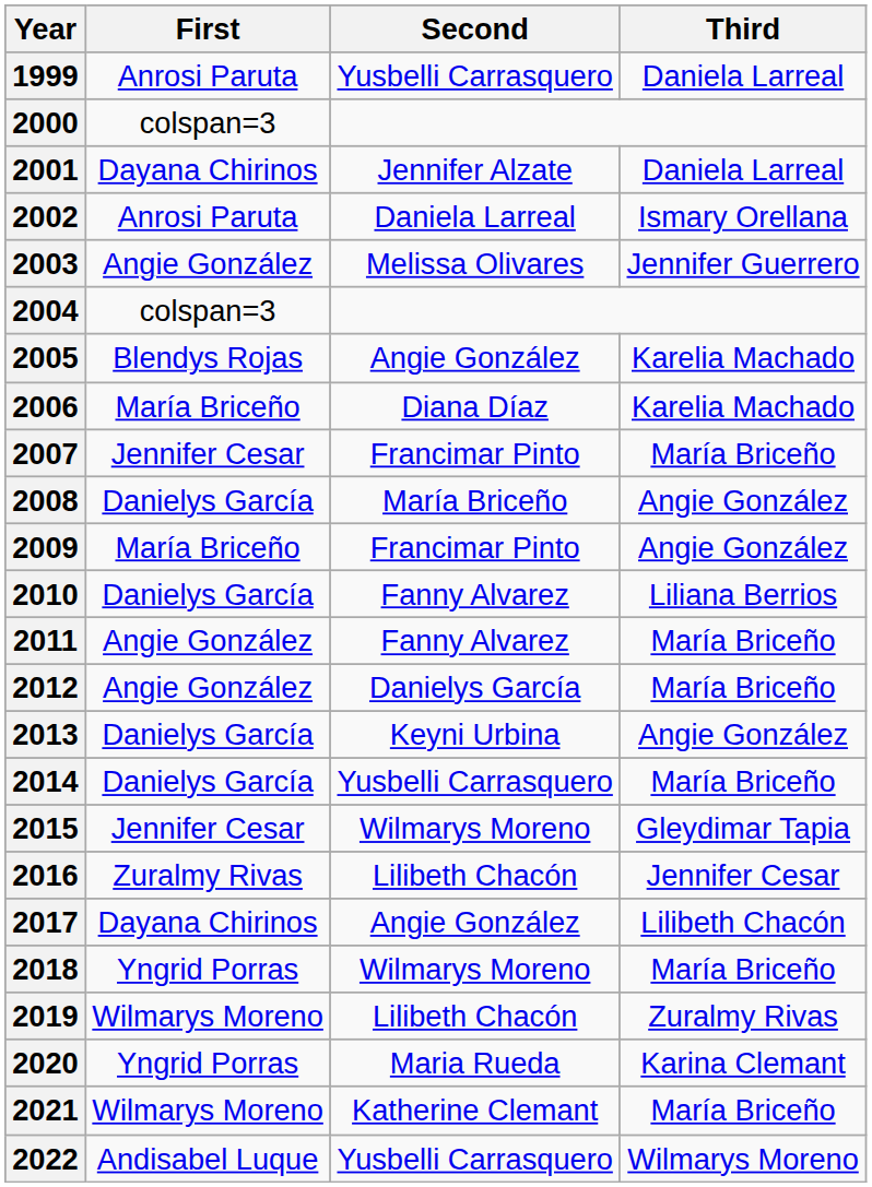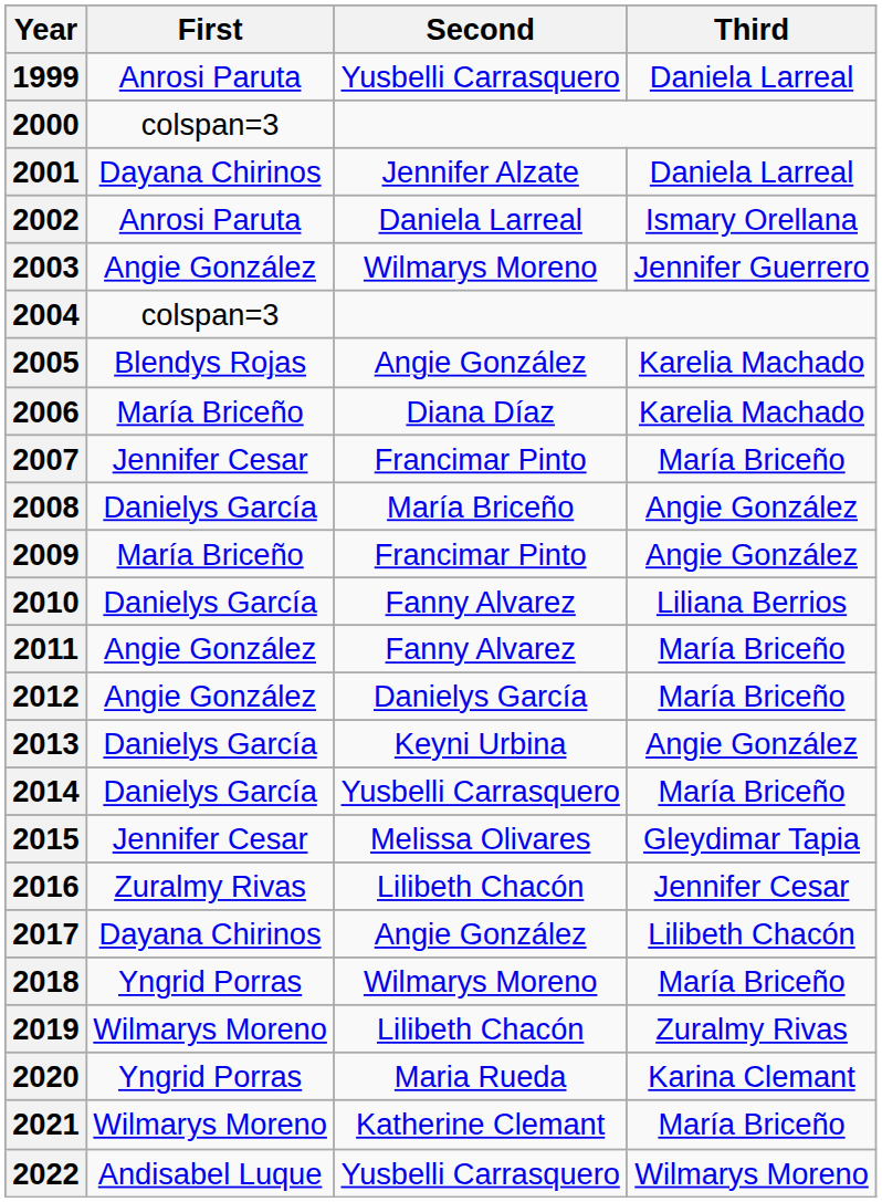2003 | Second: Melissa Olivares -> Wilmarys Moreno
2015 | Second: Wilmarys Moreno -> Melissa Olivares
